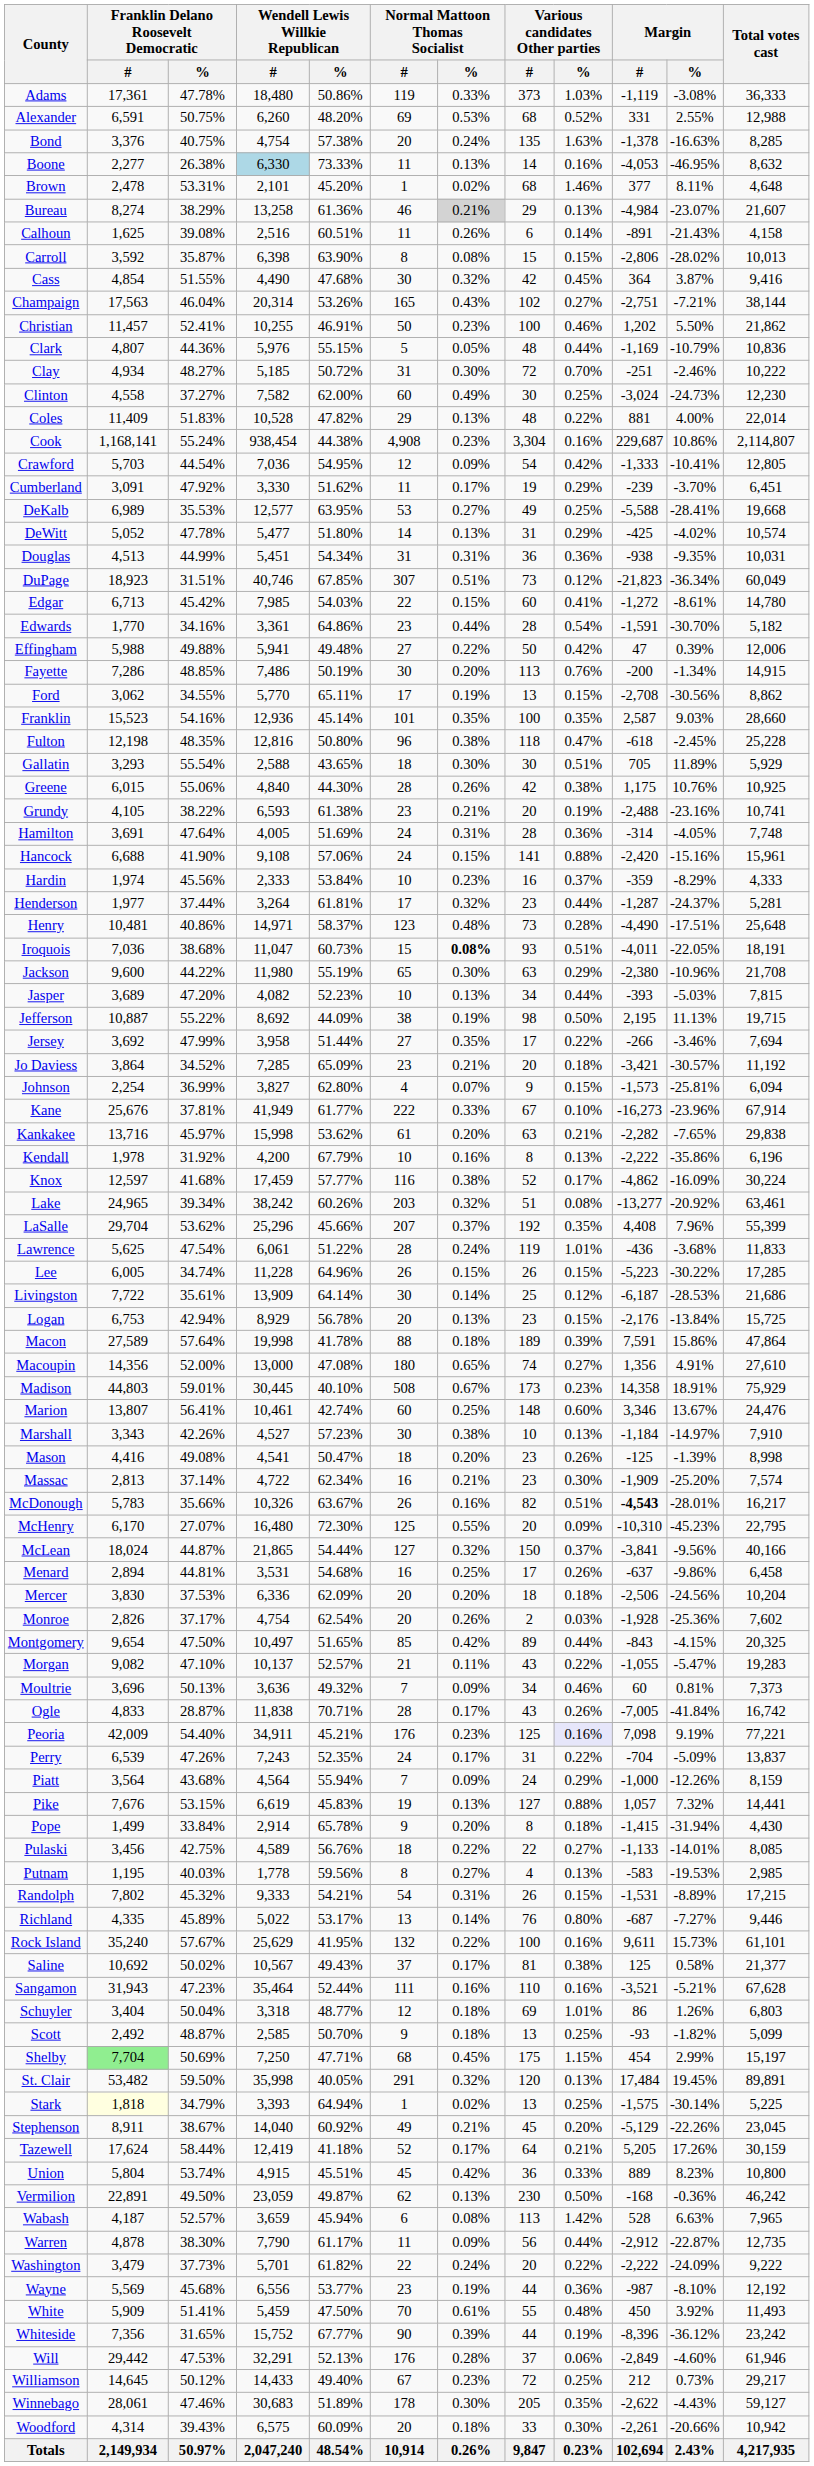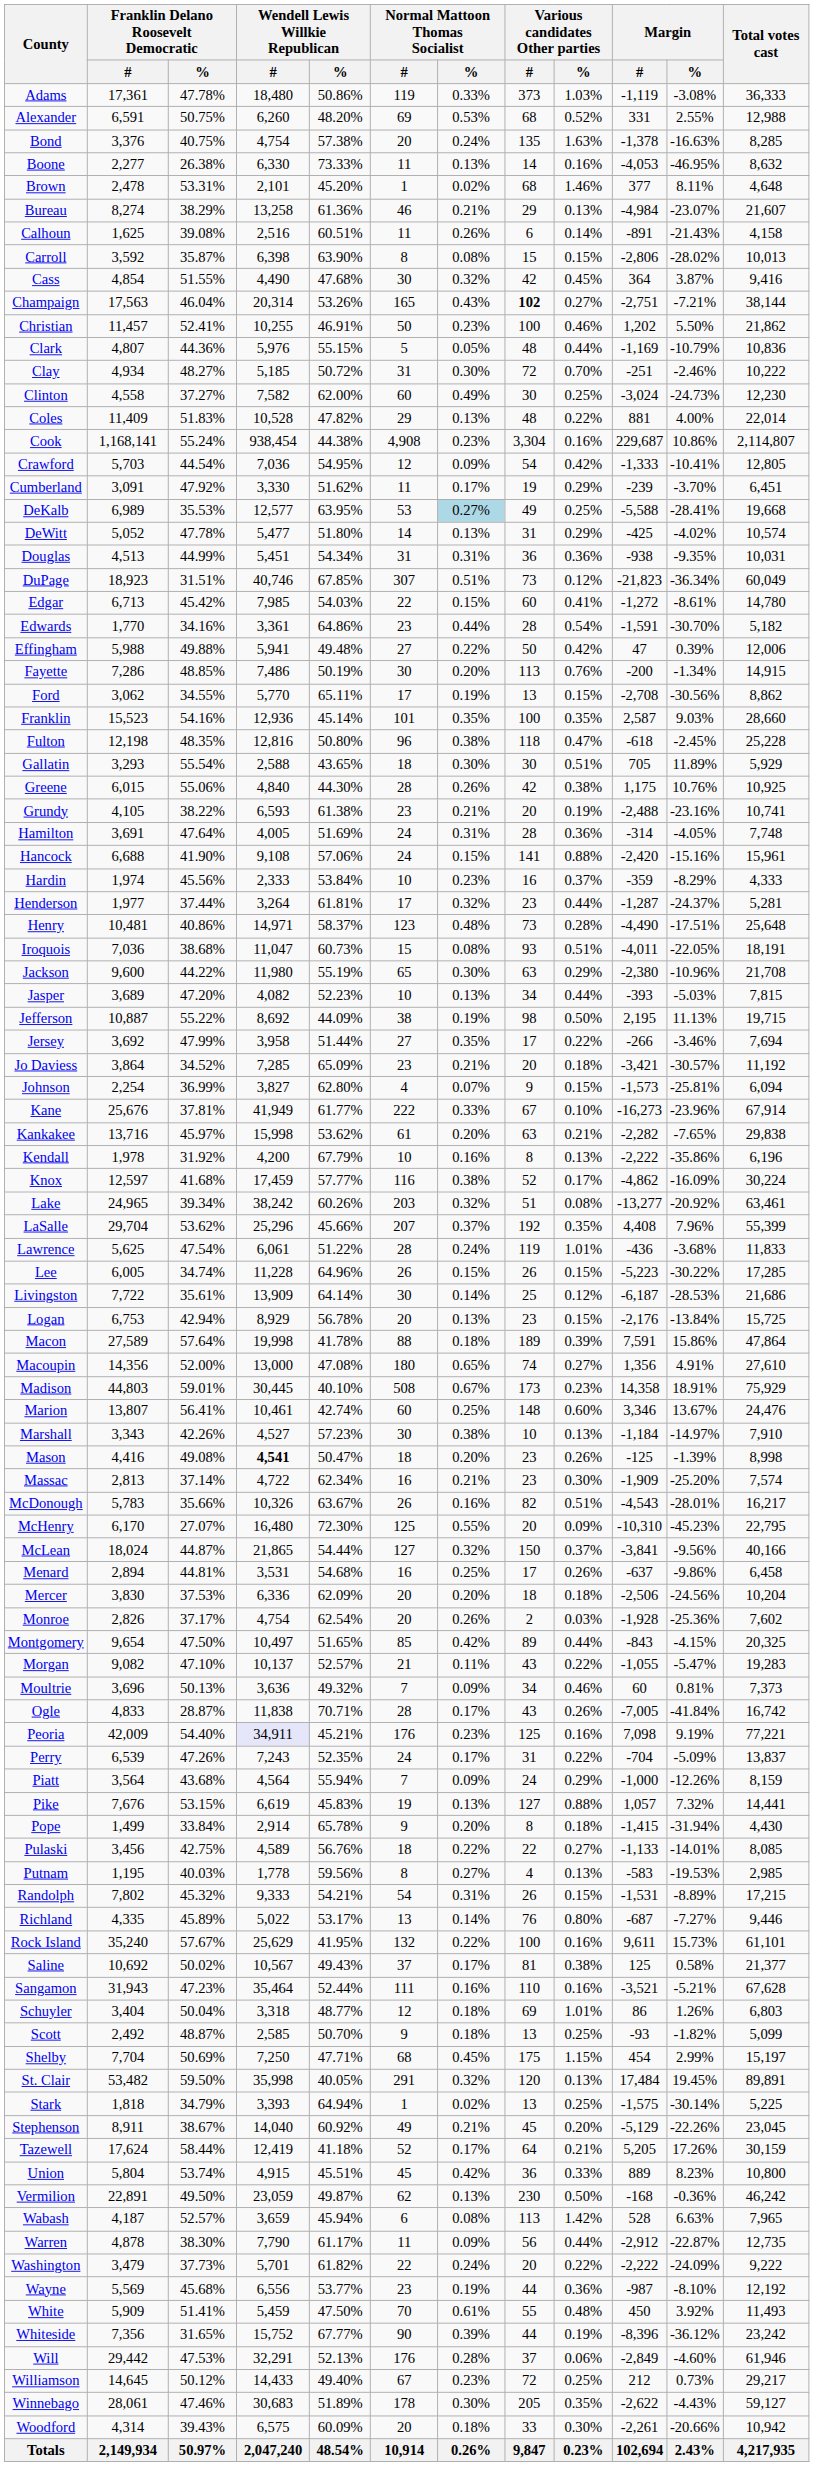Boone | Wendell Lewis Willkie Republican / #: lightblue background -> no background
Bureau | Normal Mattoon Thomas Socialist / %: lightgrey background -> no background
Champaign | Various candidates Other parties / #: normal -> bold
DeKalb | Normal Mattoon Thomas Socialist / %: no background -> lightblue background
Iroquois | Normal Mattoon Thomas Socialist / %: bold -> normal
Mason | Wendell Lewis Willkie Republican / #: normal -> bold
McDonough | Margin / #: bold -> normal
Peoria | Wendell Lewis Willkie Republican / #: no background -> lavender background
Peoria | Various candidates Other parties / %: lavender background -> no background
Shelby | Franklin Delano Roosevelt Democratic / #: lightgreen background -> no background
Stark | Franklin Delano Roosevelt Democratic / #: lightyellow background -> no background
